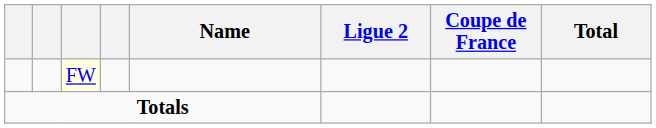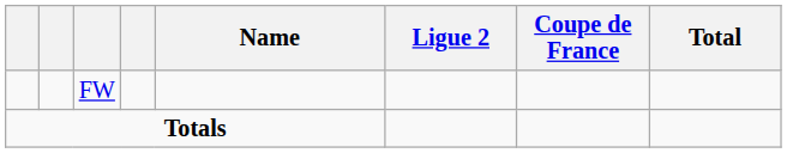row 2 | column 3: lightyellow background -> no background
